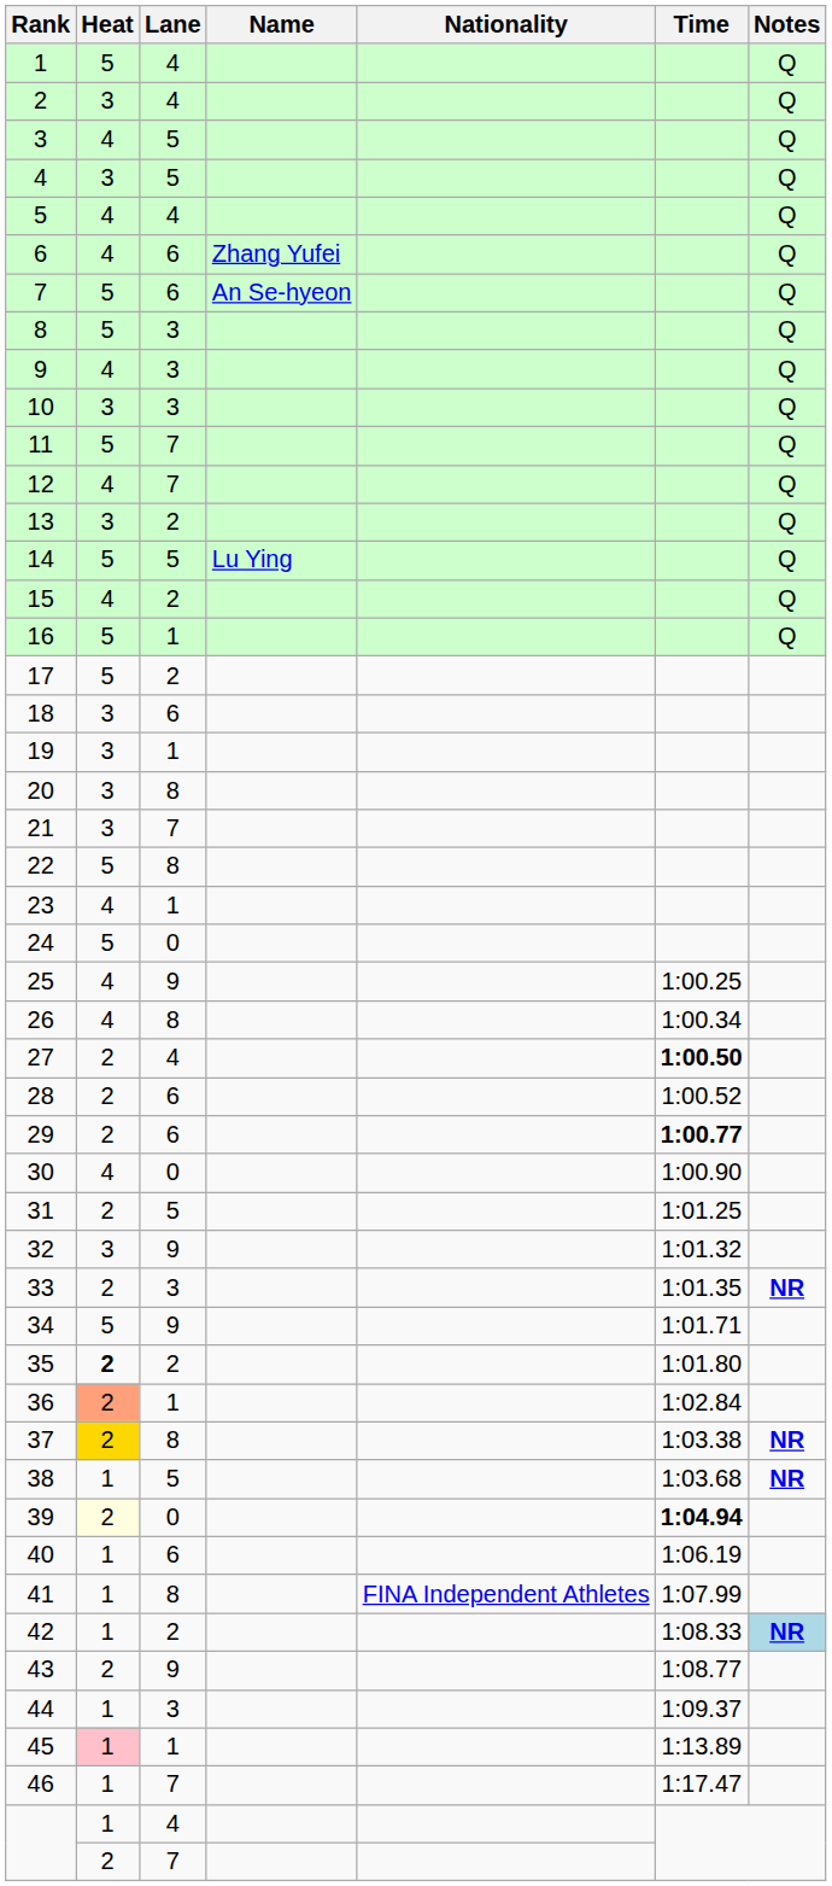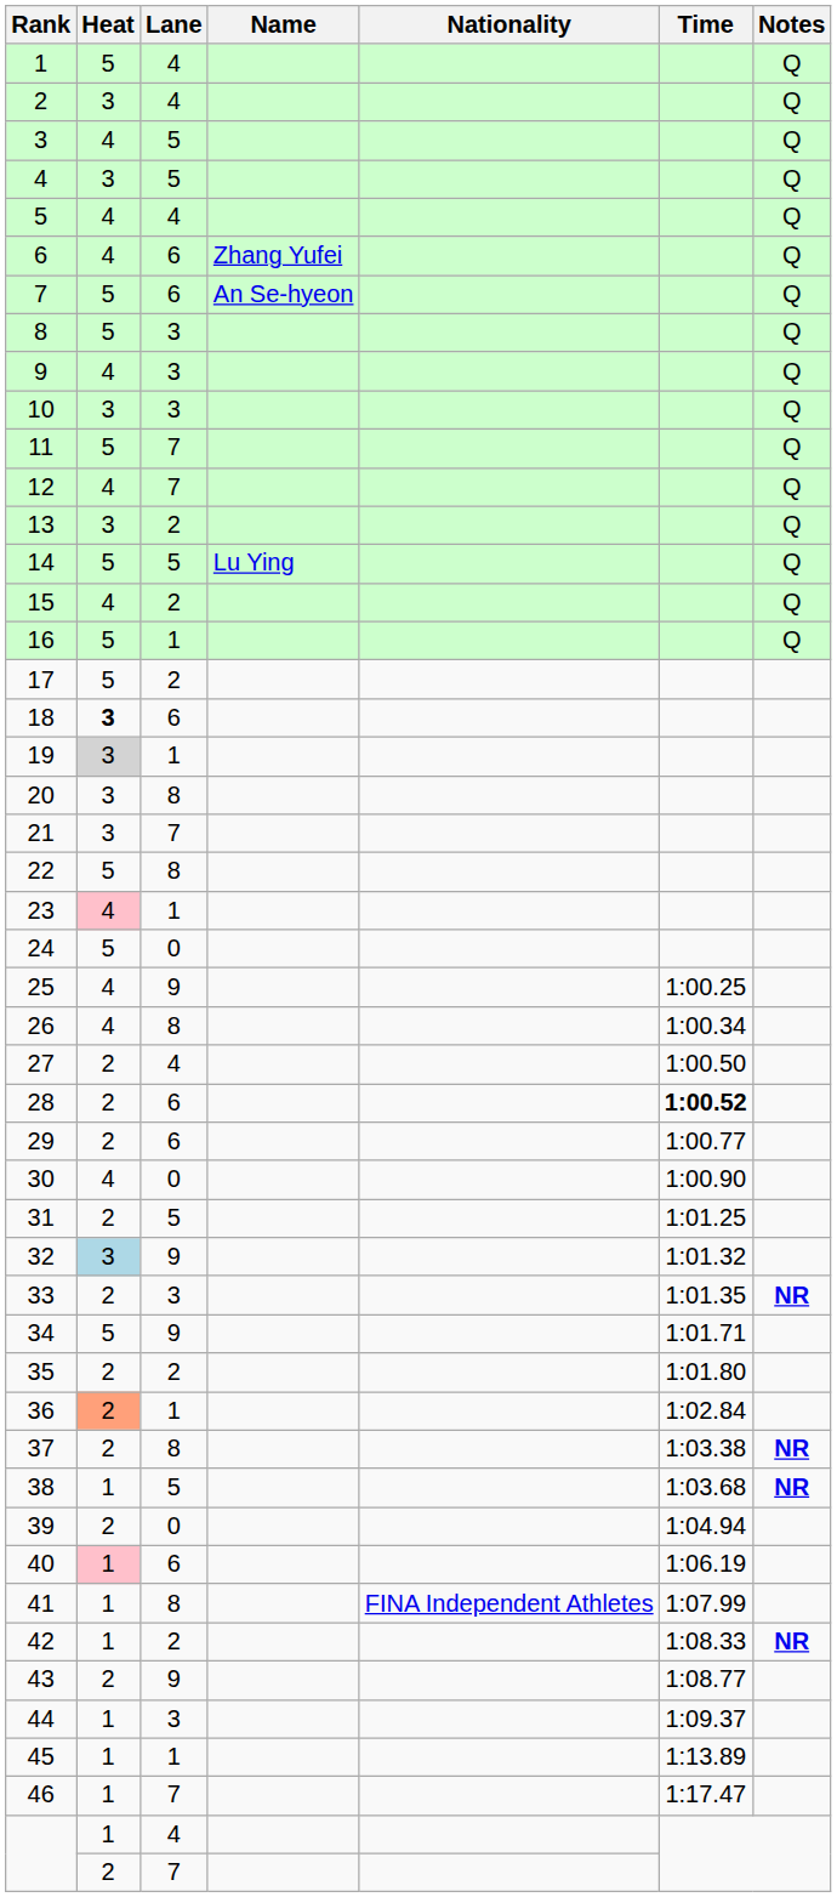18 | Heat: normal -> bold
19 | Heat: no background -> lightgrey background
23 | Heat: no background -> pink background
27 | Time: bold -> normal
28 | Time: normal -> bold
29 | Time: bold -> normal
32 | Heat: no background -> lightblue background
35 | Heat: bold -> normal
37 | Heat: gold background -> no background
39 | Heat: lightyellow background -> no background
39 | Time: bold -> normal
40 | Heat: no background -> pink background
42 | Notes: lightblue background -> no background
45 | Heat: pink background -> no background
